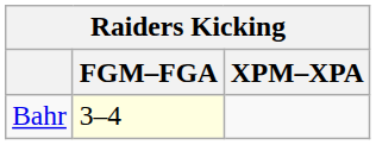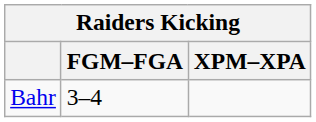Bahr | FGM–FGA: lightyellow background -> no background
